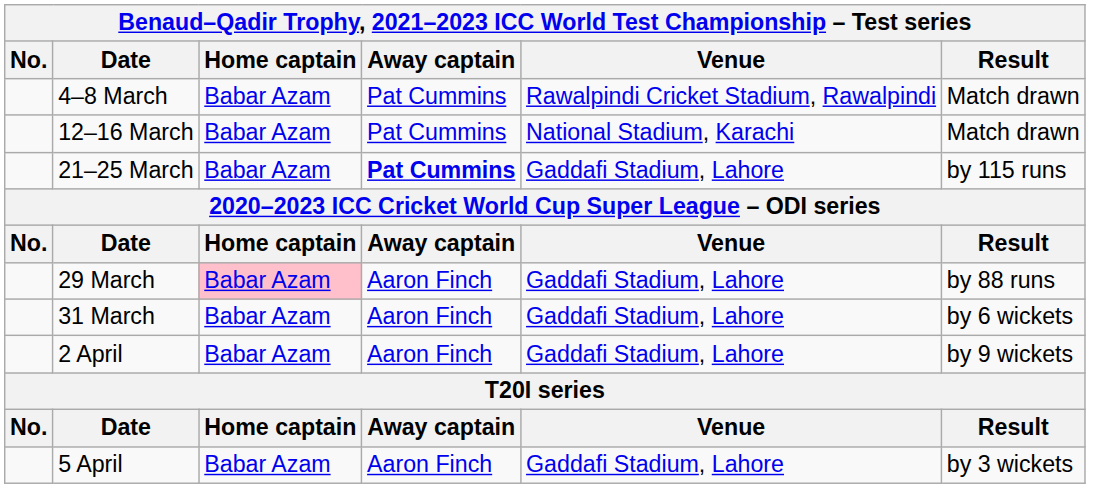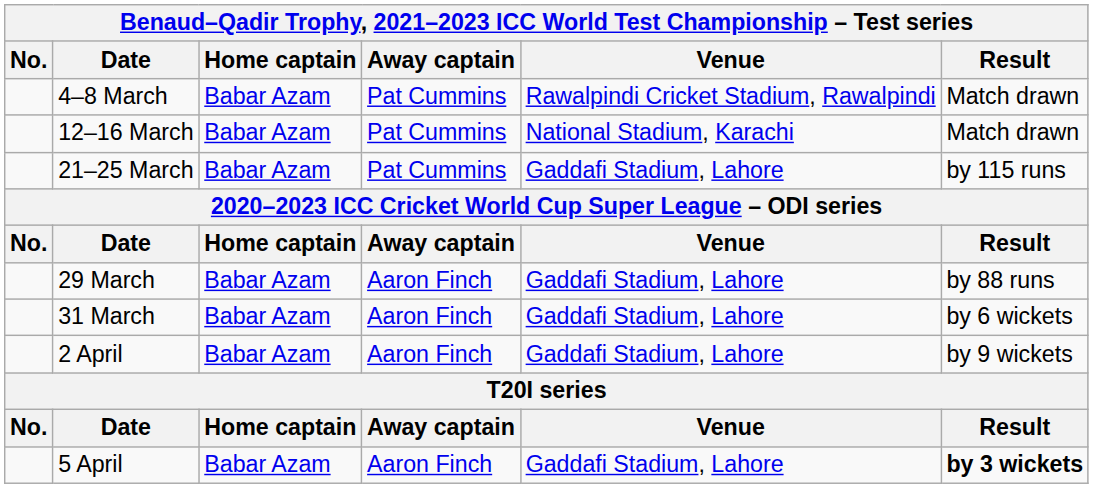21–25 March | Away captain: bold -> normal
29 March | Home captain: pink background -> no background
5 April | Result: normal -> bold
